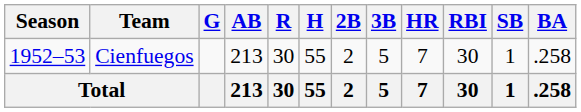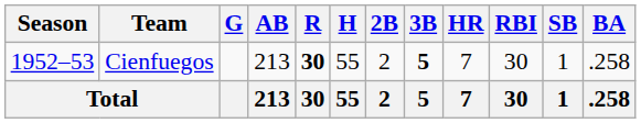Cienfuegos | R: normal -> bold
Cienfuegos | 3B: normal -> bold
